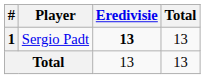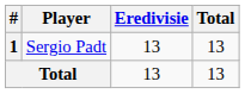1 | Eredivisie: bold -> normal
